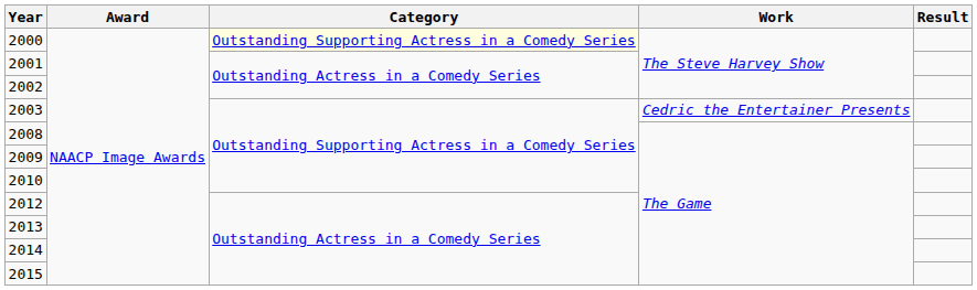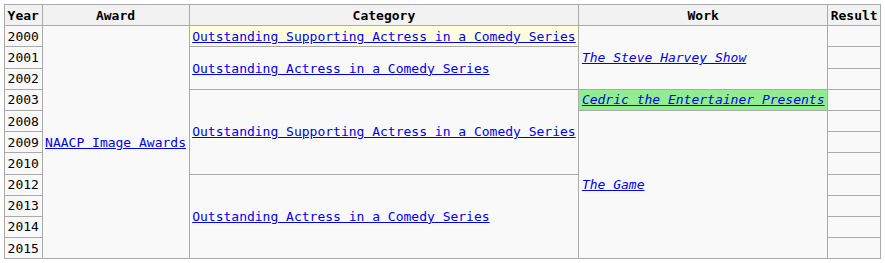2003 | Work: no background -> lightgreen background
